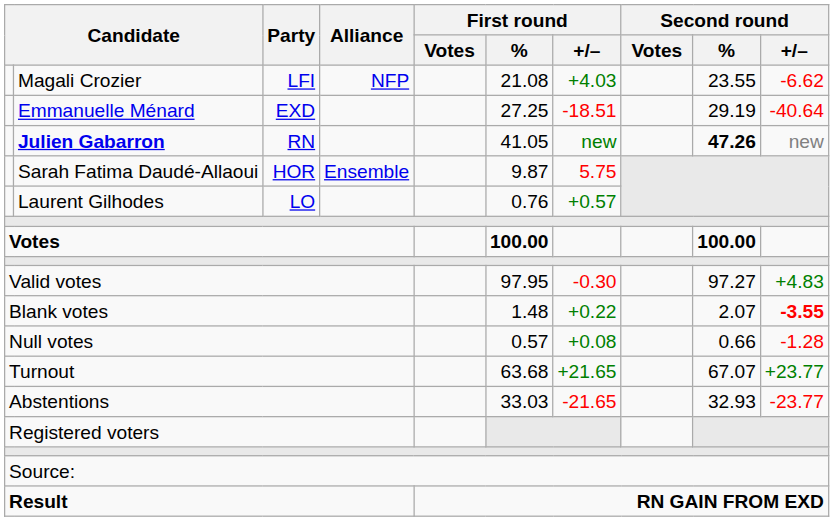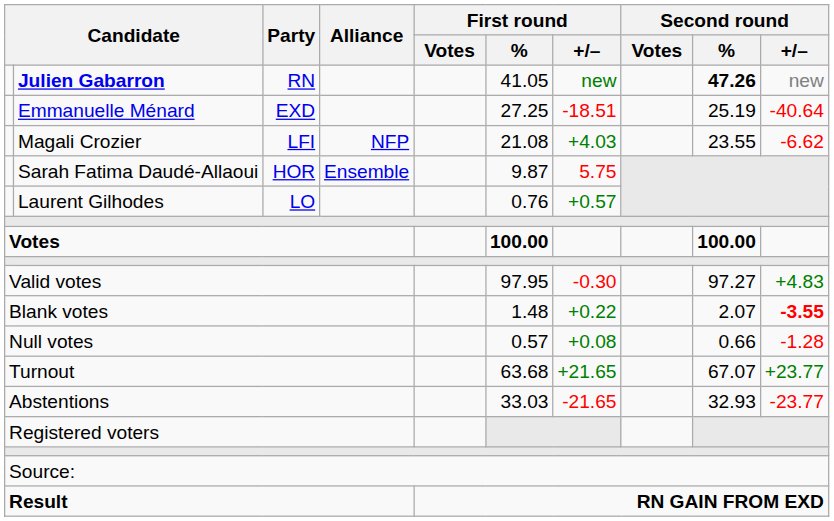rows swapped: Julien Gabarron <-> Magali Crozier
Emmanuelle Ménard | Second round / %: 29.19 -> 25.19
